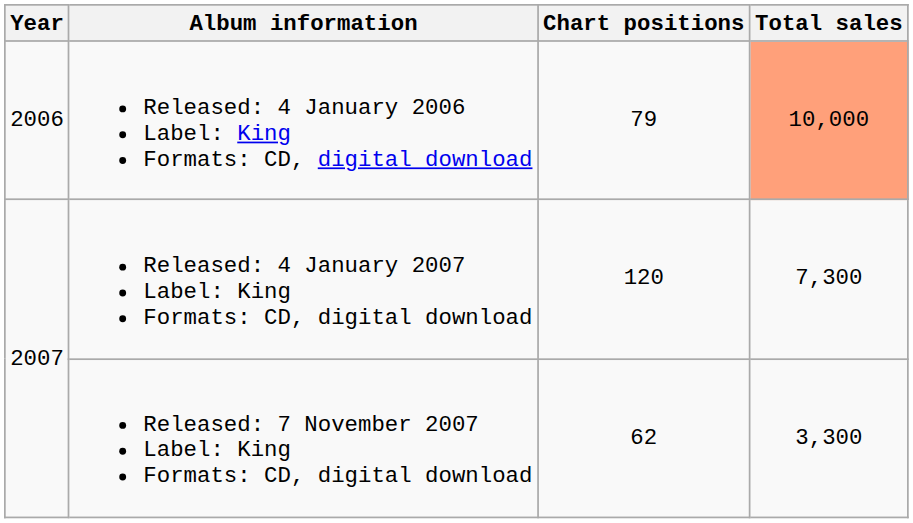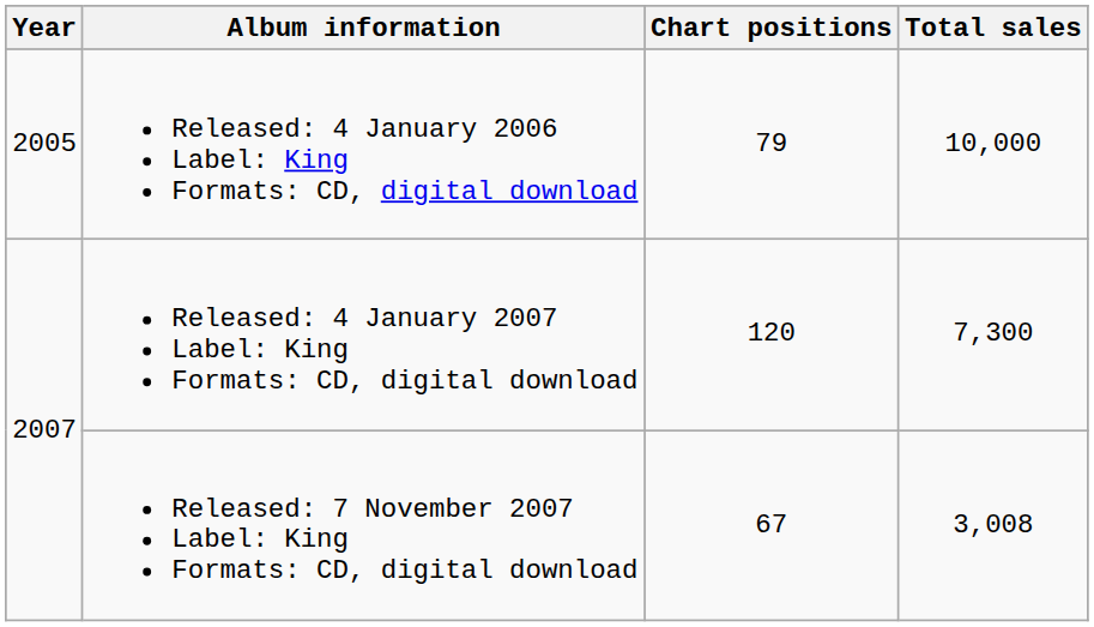row 2 | Year: 2006 -> 2005
row 2 | Total sales: lightsalmon background -> no background
row 4 | Chart positions: 62 -> 67
row 4 | Total sales: 3,300 -> 3,008
